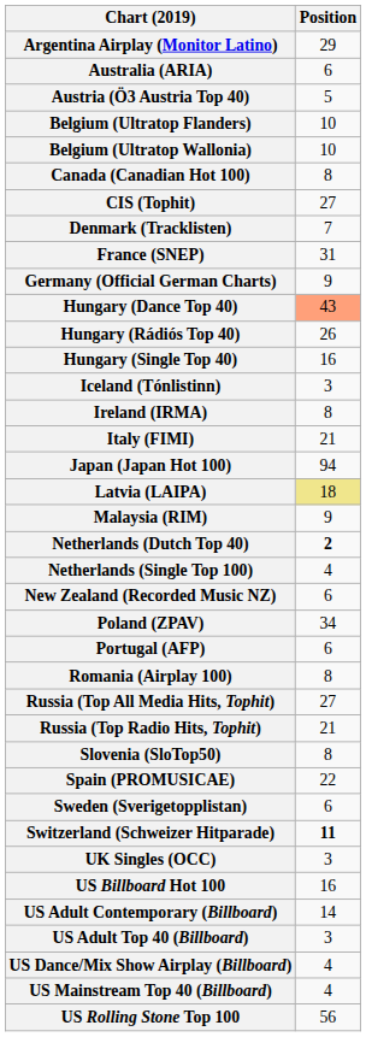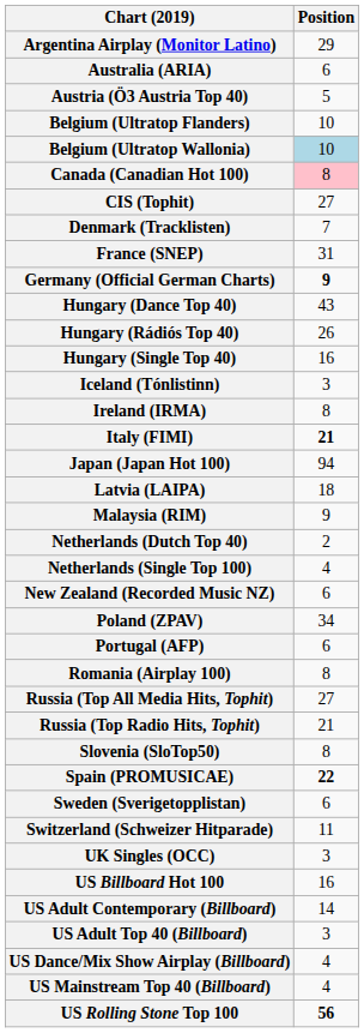Belgium (Ultratop Wallonia) | Position: no background -> lightblue background
Canada (Canadian Hot 100) | Position: no background -> pink background
Germany (Official German Charts) | Position: normal -> bold
Hungary (Dance Top 40) | Position: lightsalmon background -> no background
Italy (FIMI) | Position: normal -> bold
Latvia (LAIPA) | Position: khaki background -> no background
Netherlands (Dutch Top 40) | Position: bold -> normal
Spain (PROMUSICAE) | Position: normal -> bold
Switzerland (Schweizer Hitparade) | Position: bold -> normal
US Rolling Stone Top 100 | Position: normal -> bold
